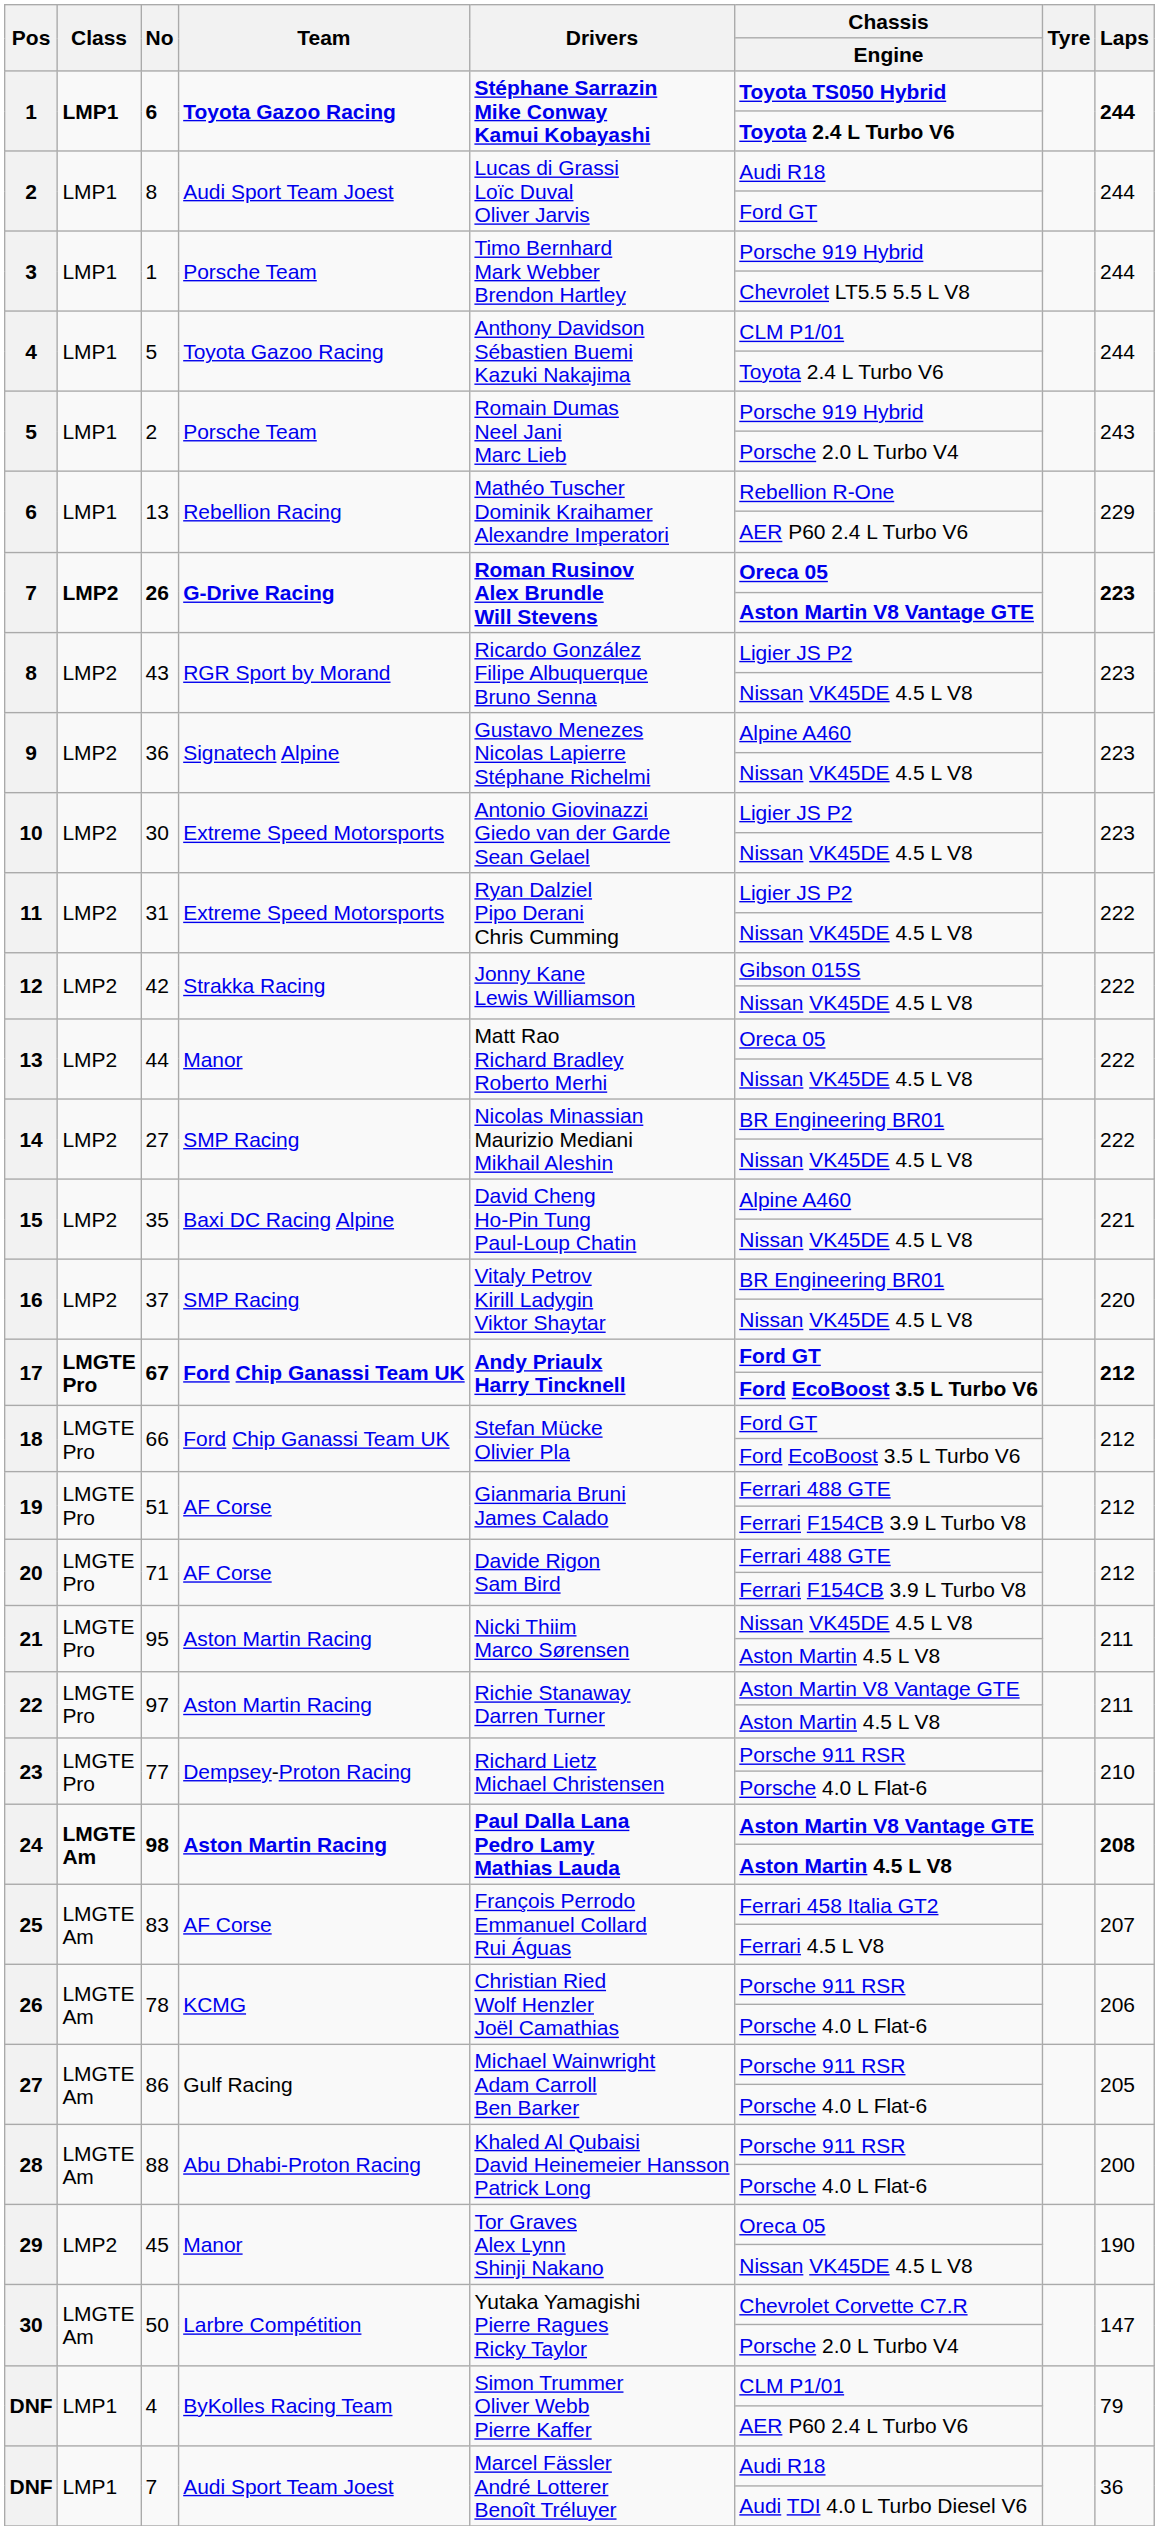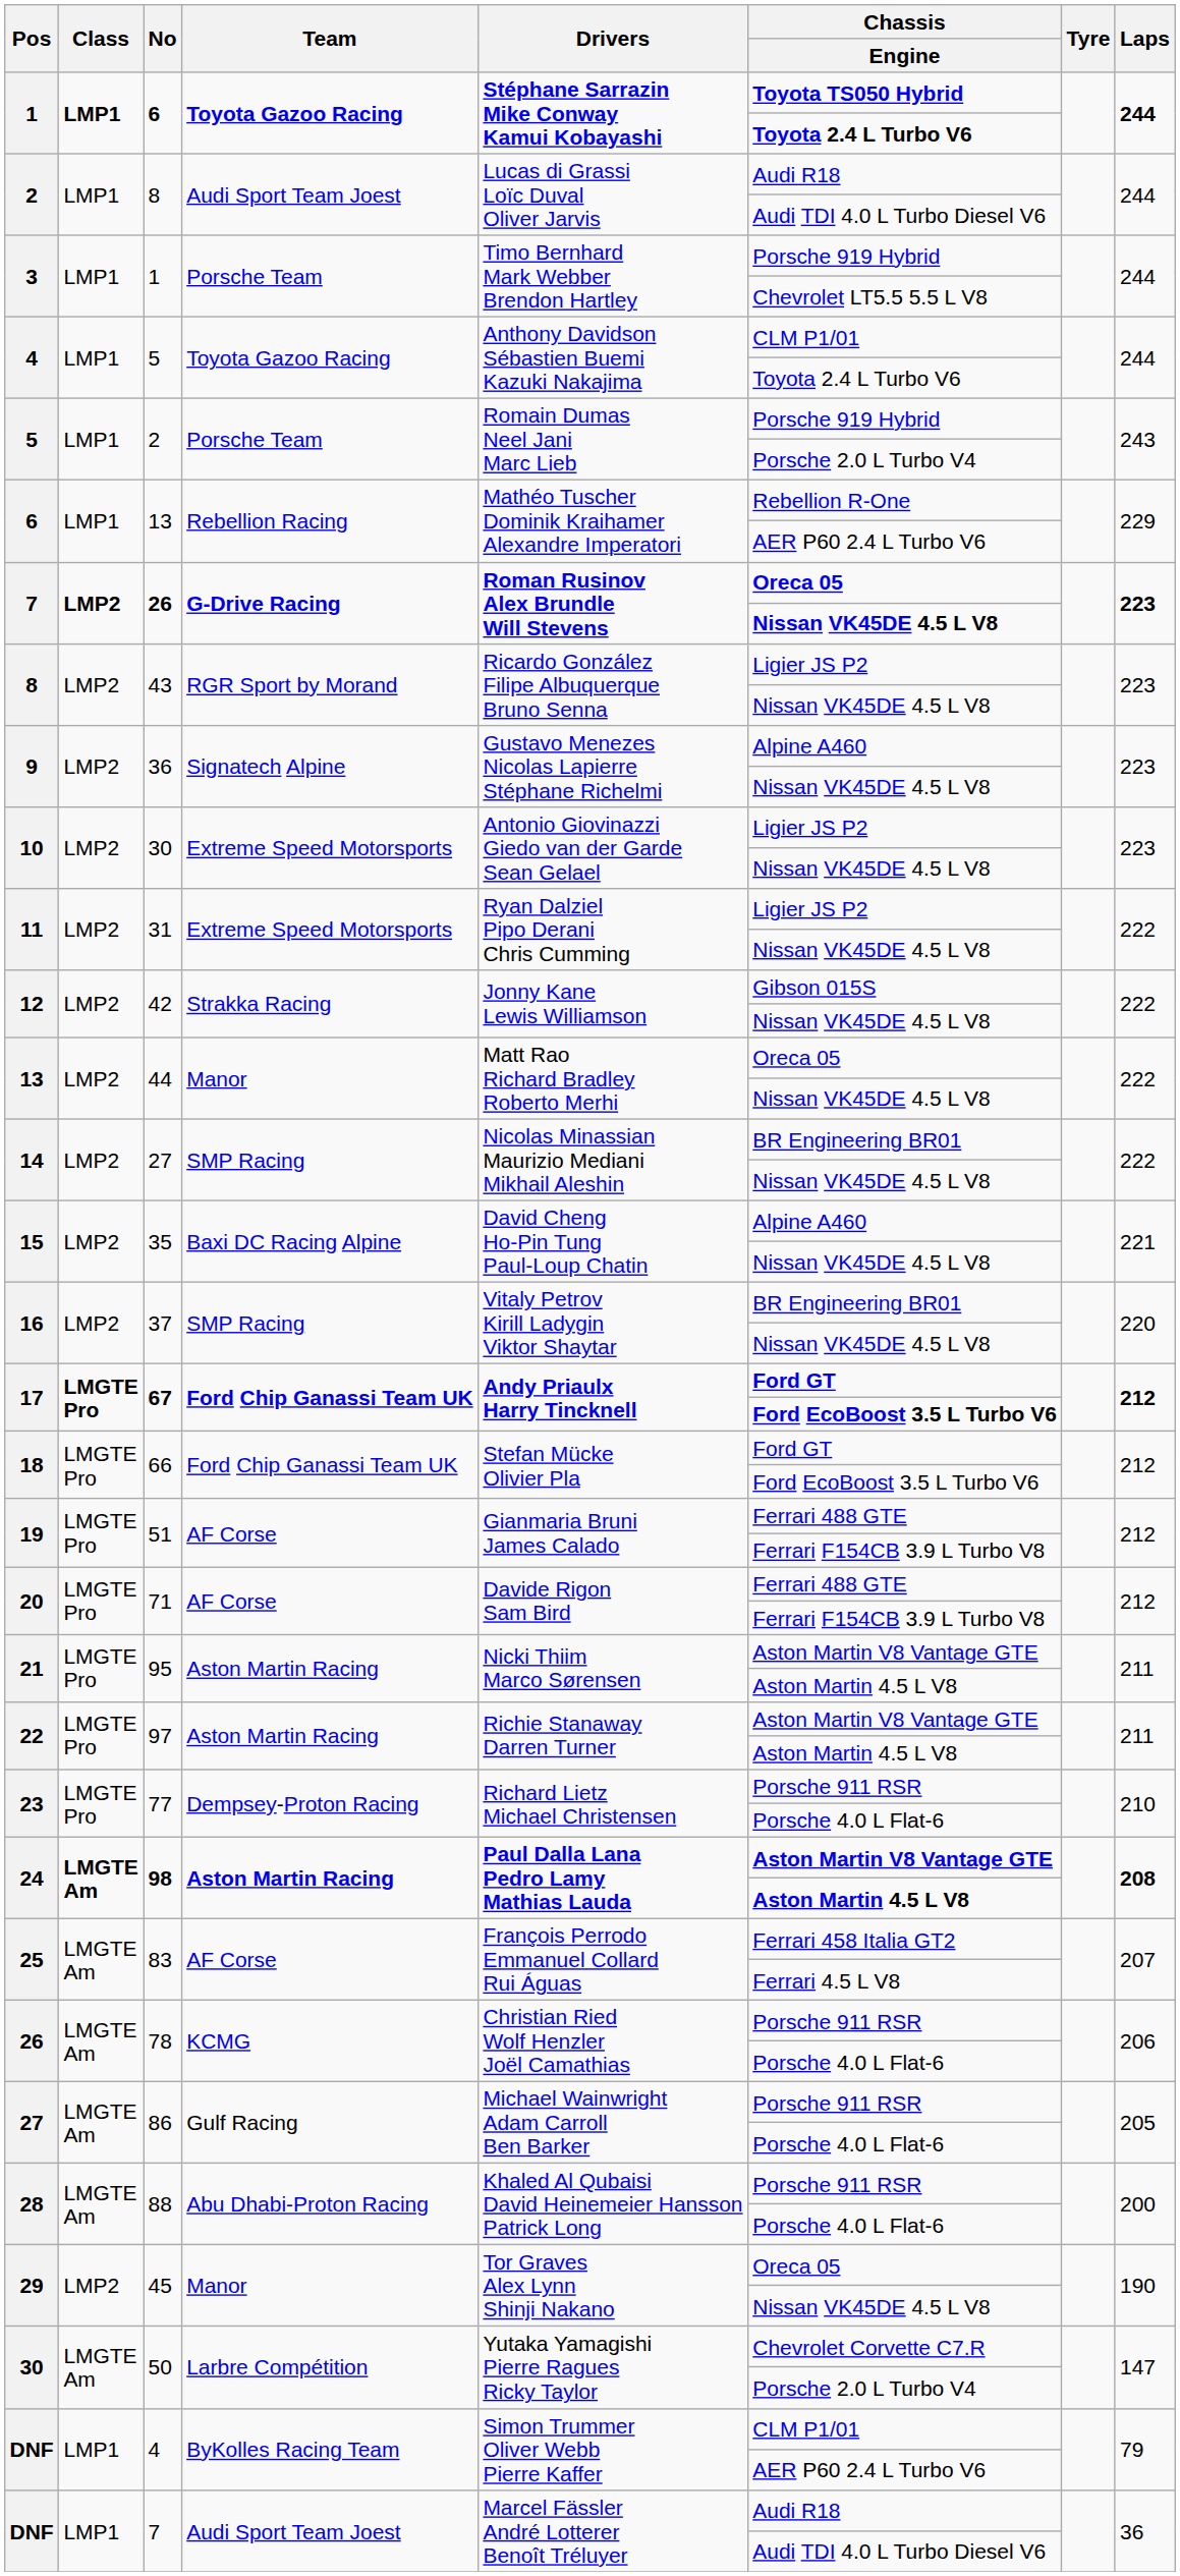row 6 | Chassis / Engine: Ford GT -> Audi TDI 4.0 L Turbo Diesel V6
row 16 | Chassis / Engine: Aston Martin V8 Vantage GTE -> Nissan VK45DE 4.5 L V8
row 43 | Chassis / Engine: Nissan VK45DE 4.5 L V8 -> Aston Martin V8 Vantage GTE
